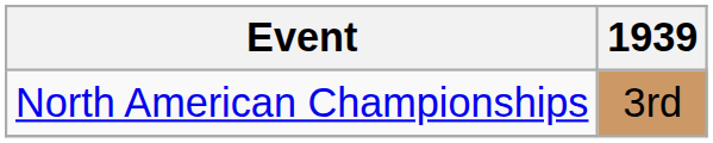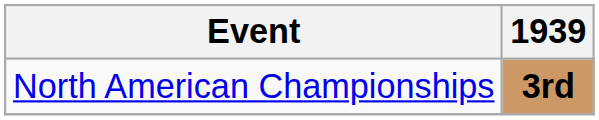North American Championships | 1939: normal -> bold
